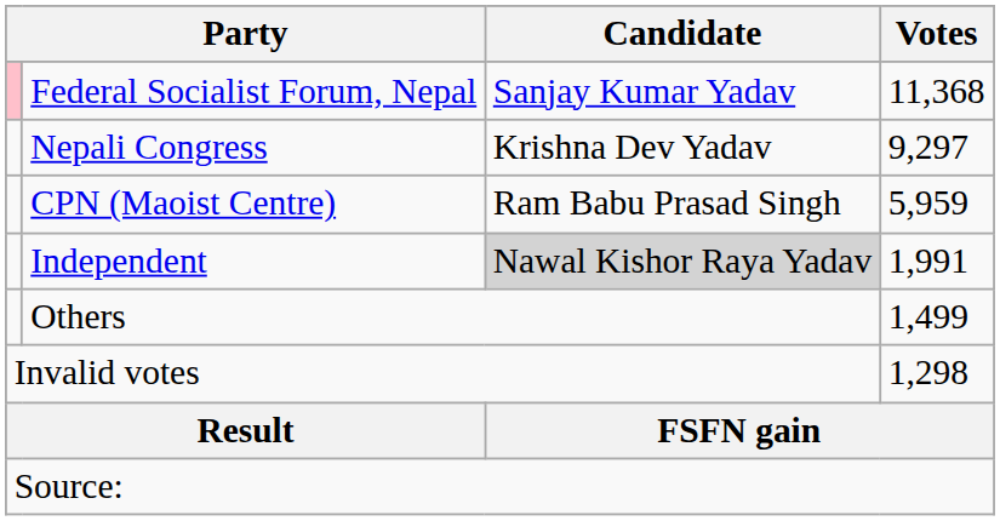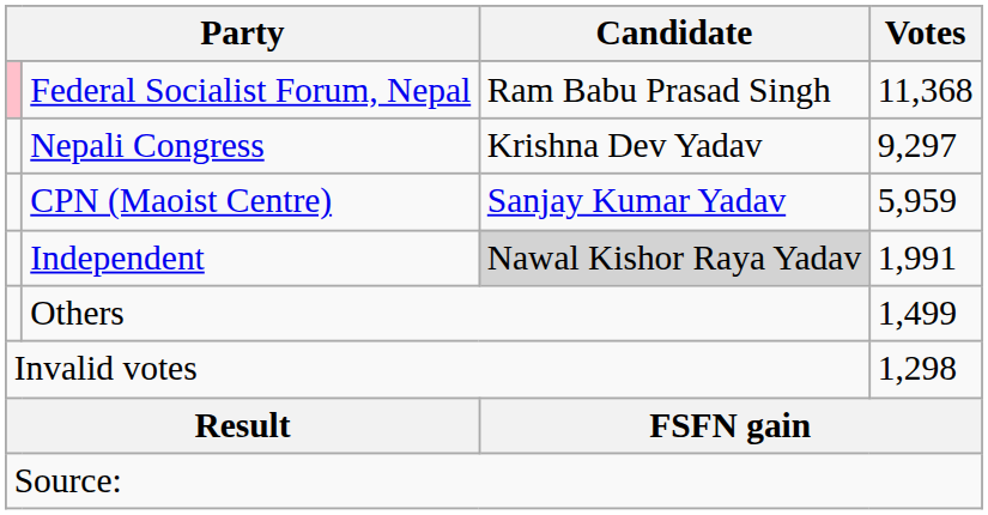Federal Socialist Forum, Nepal | Candidate: Sanjay Kumar Yadav -> Ram Babu Prasad Singh
CPN (Maoist Centre) | Candidate: Ram Babu Prasad Singh -> Sanjay Kumar Yadav
